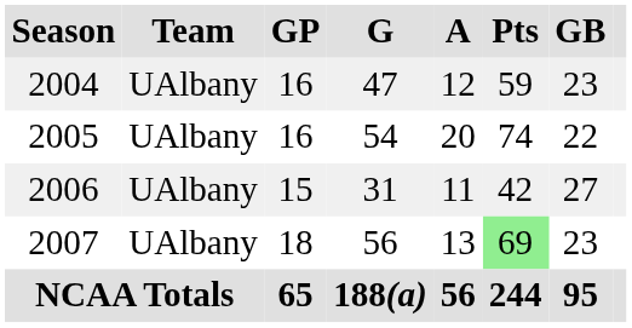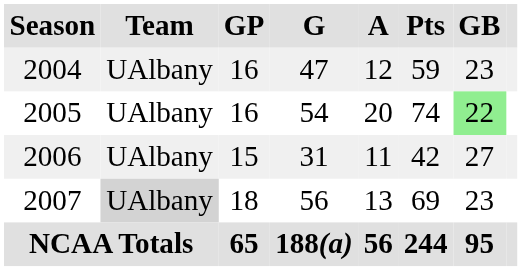2005 | GB: no background -> lightgreen background
2007 | Team: no background -> lightgrey background
2007 | Pts: lightgreen background -> no background
